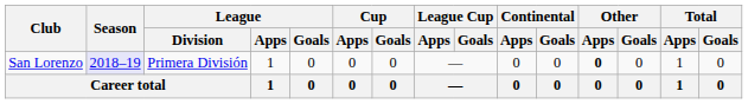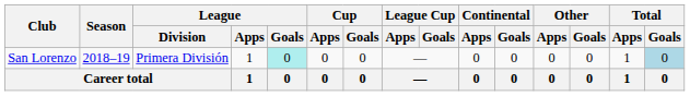San Lorenzo | Season: lavender background -> no background
San Lorenzo | League / Goals: no background -> paleturquoise background
San Lorenzo | Other / Apps: bold -> normal
San Lorenzo | Total / Goals: no background -> lightblue background
